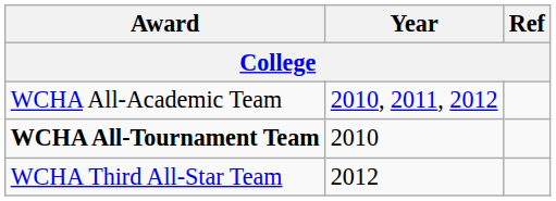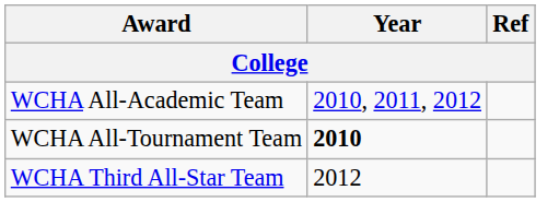row 4 | Award: bold -> normal
row 4 | Year: normal -> bold
